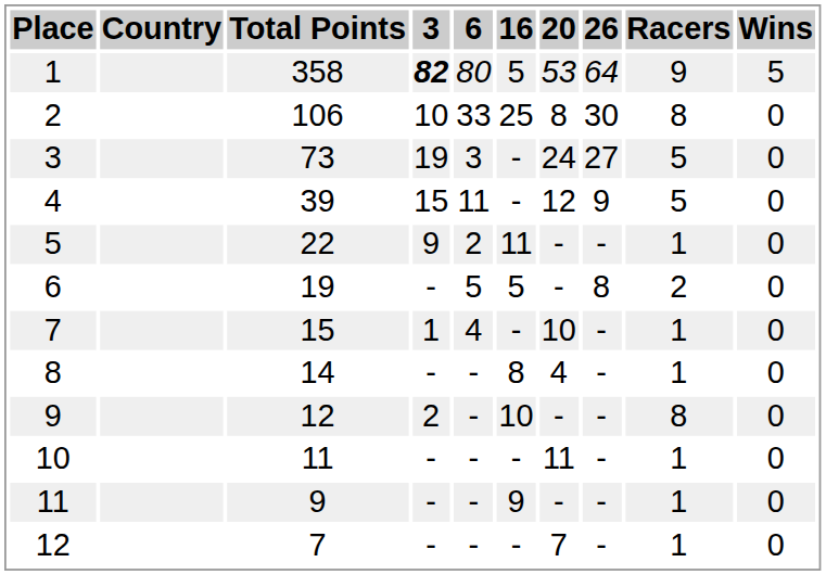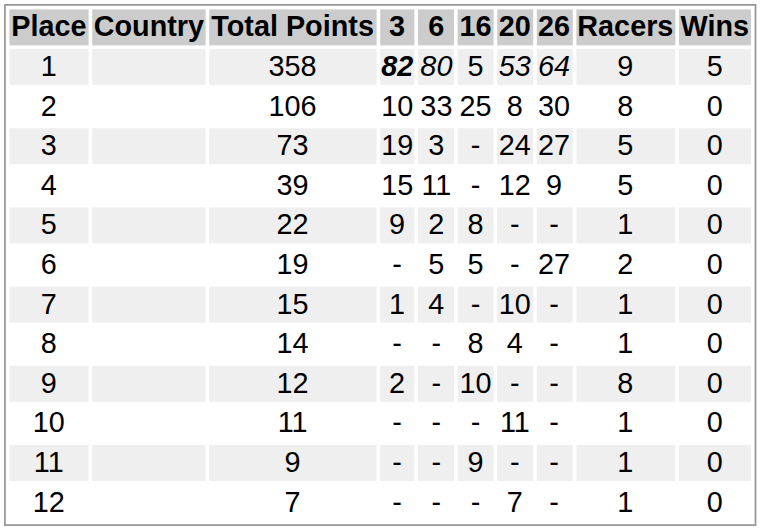row 6 | 16: 11 -> 8
row 7 | 26: 8 -> 27
